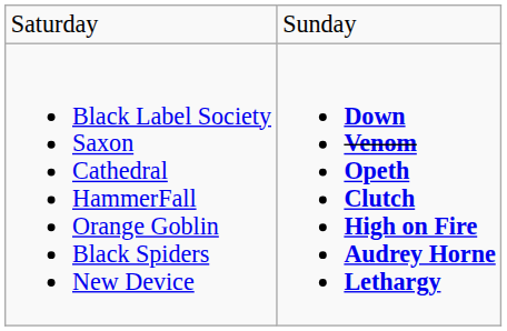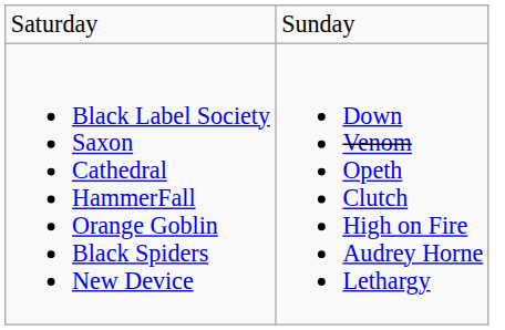row 2 | column 2: bold -> normal
